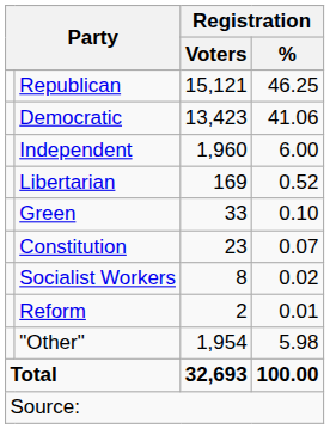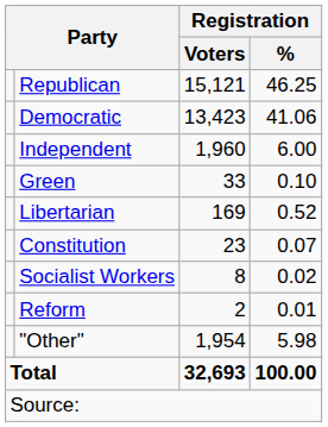rows swapped: Libertarian <-> Green
